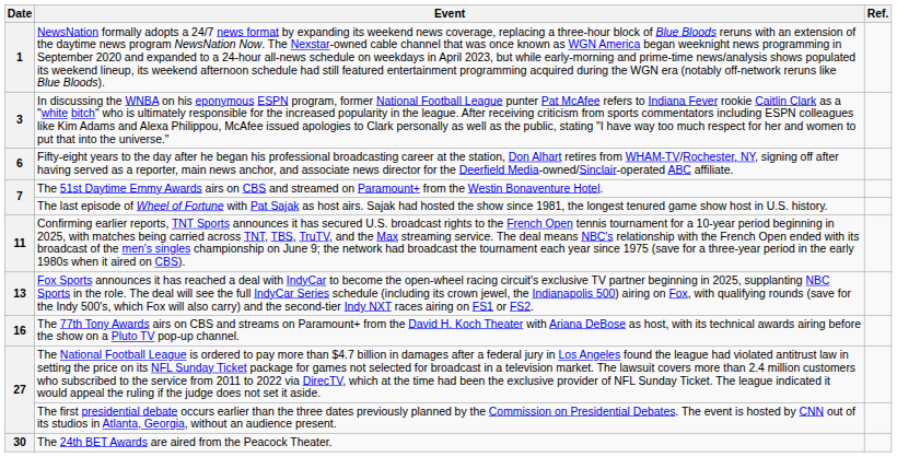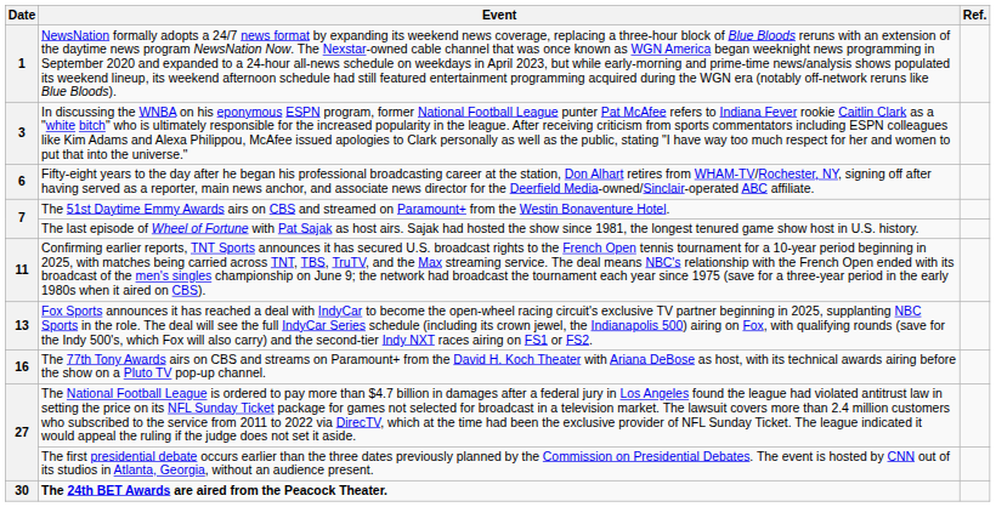The 24th BET Awards are aired from the Peacock Theater. | Event: normal -> bold
